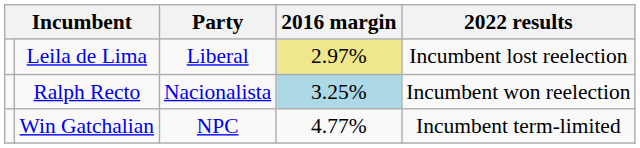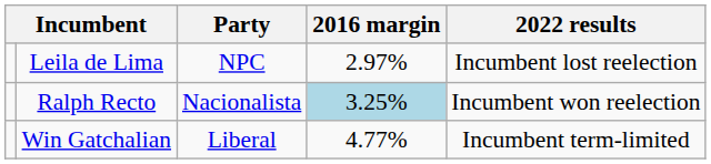Leila de Lima | Party: Liberal -> NPC
Leila de Lima | 2016 margin: khaki background -> no background
Win Gatchalian | Party: NPC -> Liberal
